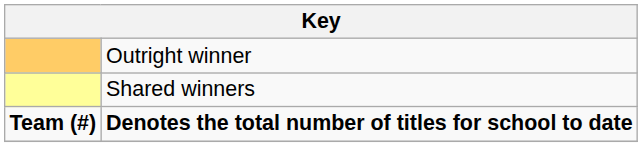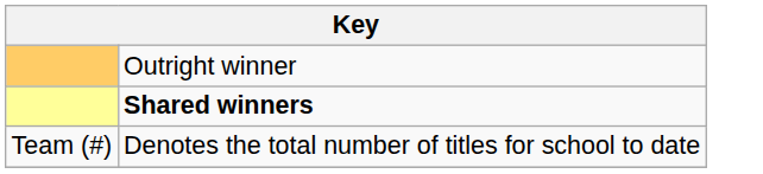Shared winners | column 2: normal -> bold
Denotes the total number of titles for school to date | column 1: bold -> normal
Denotes the total number of titles for school to date | column 2: bold -> normal
